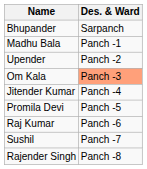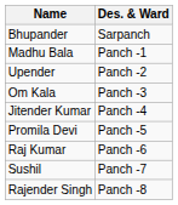Om Kala | Des. & Ward: lightsalmon background -> no background
